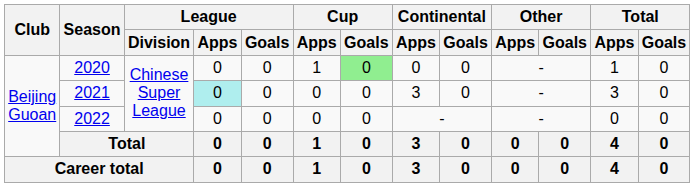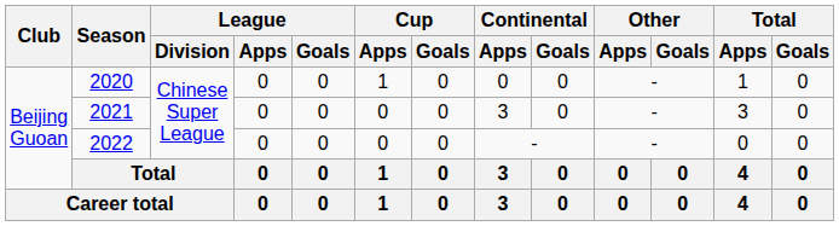2020 | Cup / Goals: lightgreen background -> no background
2021 | League / Apps: paleturquoise background -> no background
